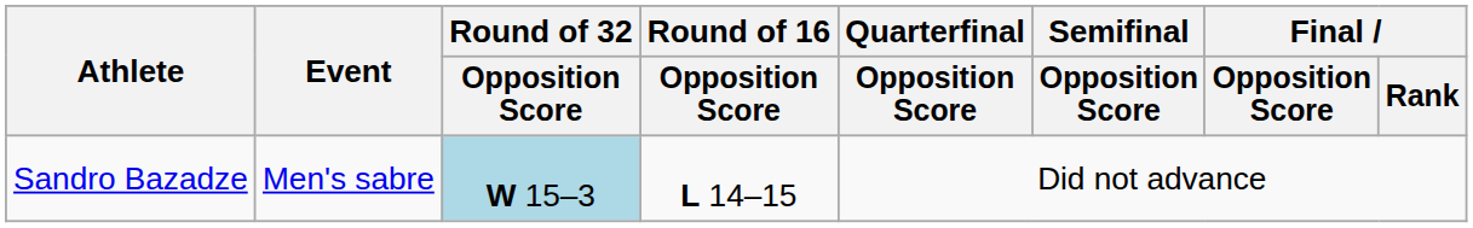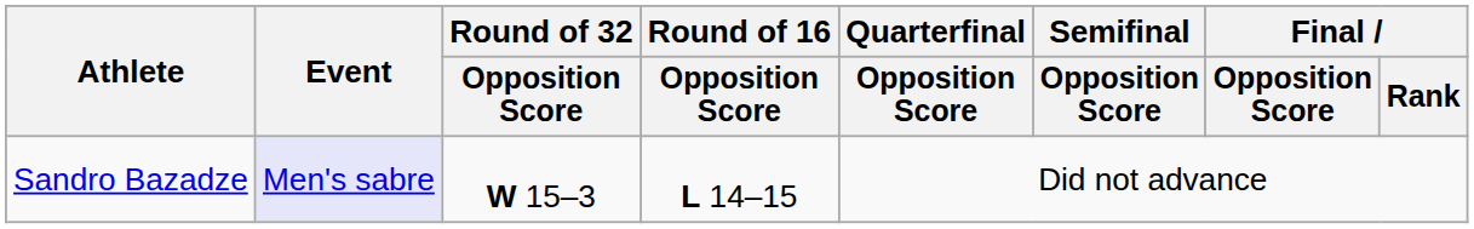Sandro Bazadze | Event: no background -> lavender background
Sandro Bazadze | Round of 32 / Opposition Score: lightblue background -> no background
